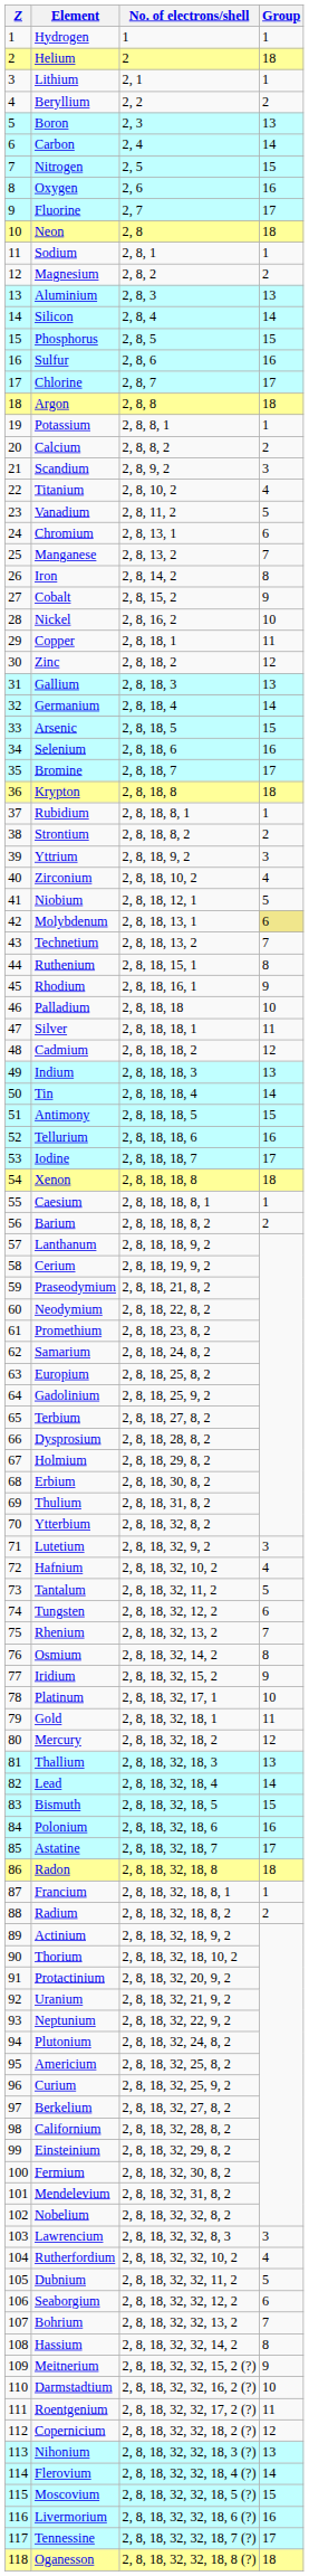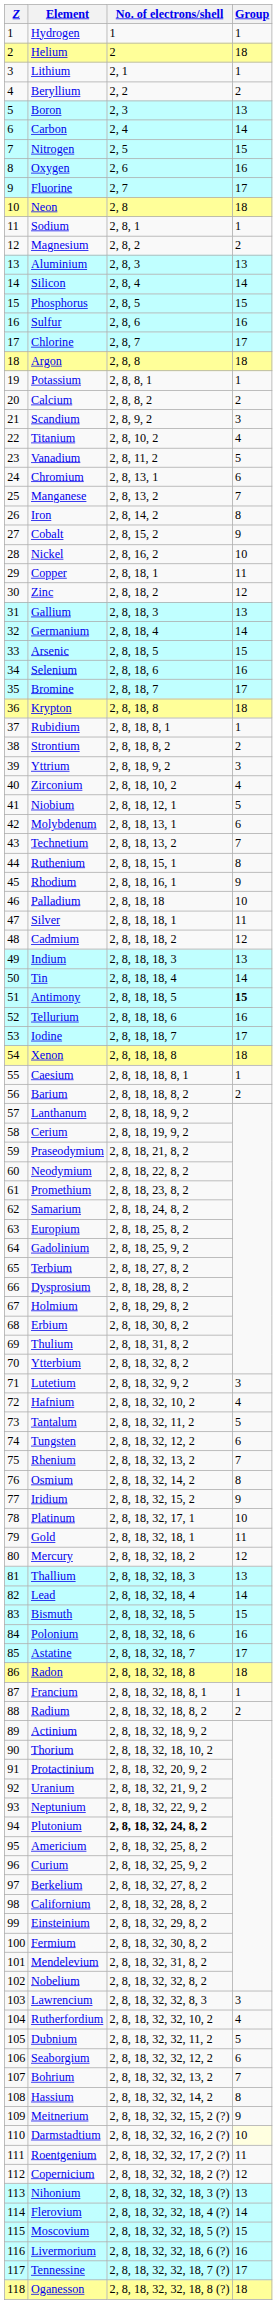Molybdenum | Group: khaki background -> no background
Antimony | Group: normal -> bold
Plutonium | No. of electrons/shell: normal -> bold
Darmstadtium | Group: no background -> lightyellow background
